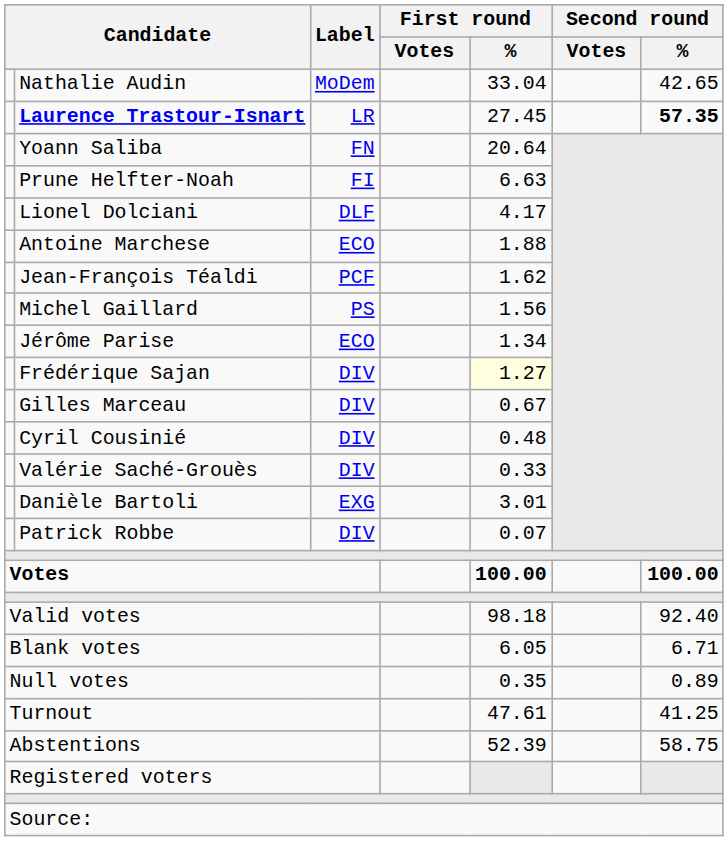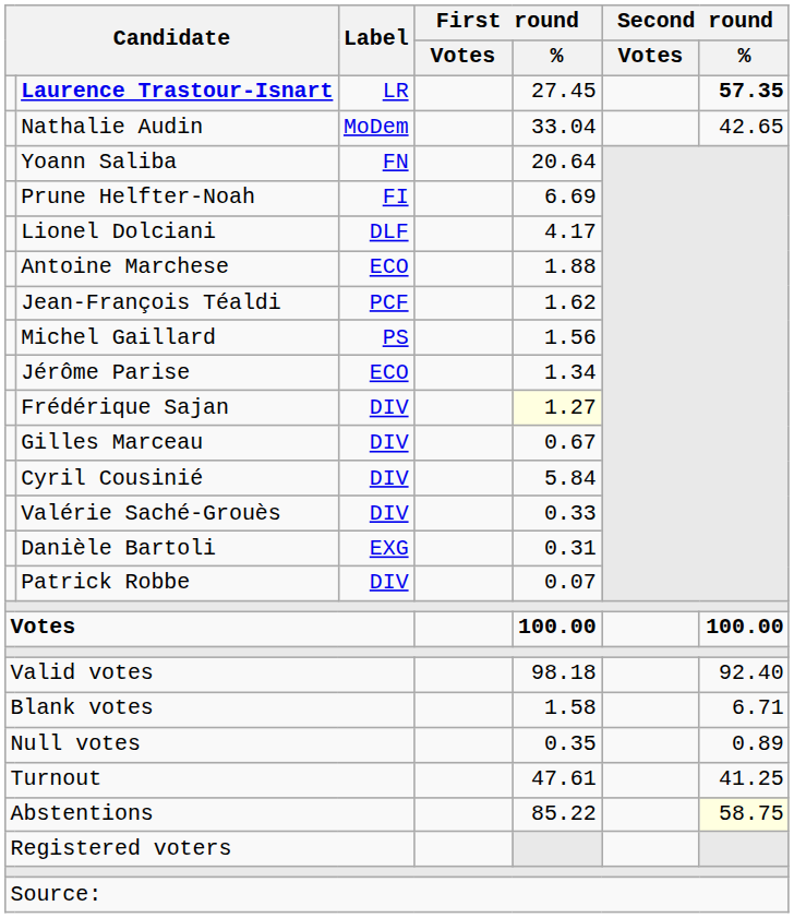rows swapped: Nathalie Audin <-> Laurence Trastour-Isnart
Prune Helfter-Noah | First round / %: 6.63 -> 6.69
Cyril Cousinié | First round / %: 0.48 -> 5.84
Danièle Bartoli | First round / %: 3.01 -> 0.31
Blank votes | First round / %: 6.05 -> 1.58
Abstentions | First round / %: 52.39 -> 85.22
Abstentions | Second round / %: no background -> lightyellow background
